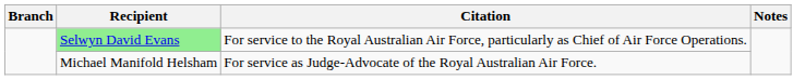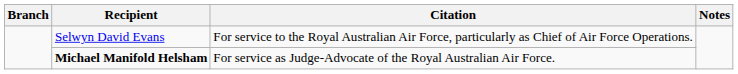Selwyn David Evans | Recipient: lightgreen background -> no background
Michael Manifold Helsham | Recipient: normal -> bold
